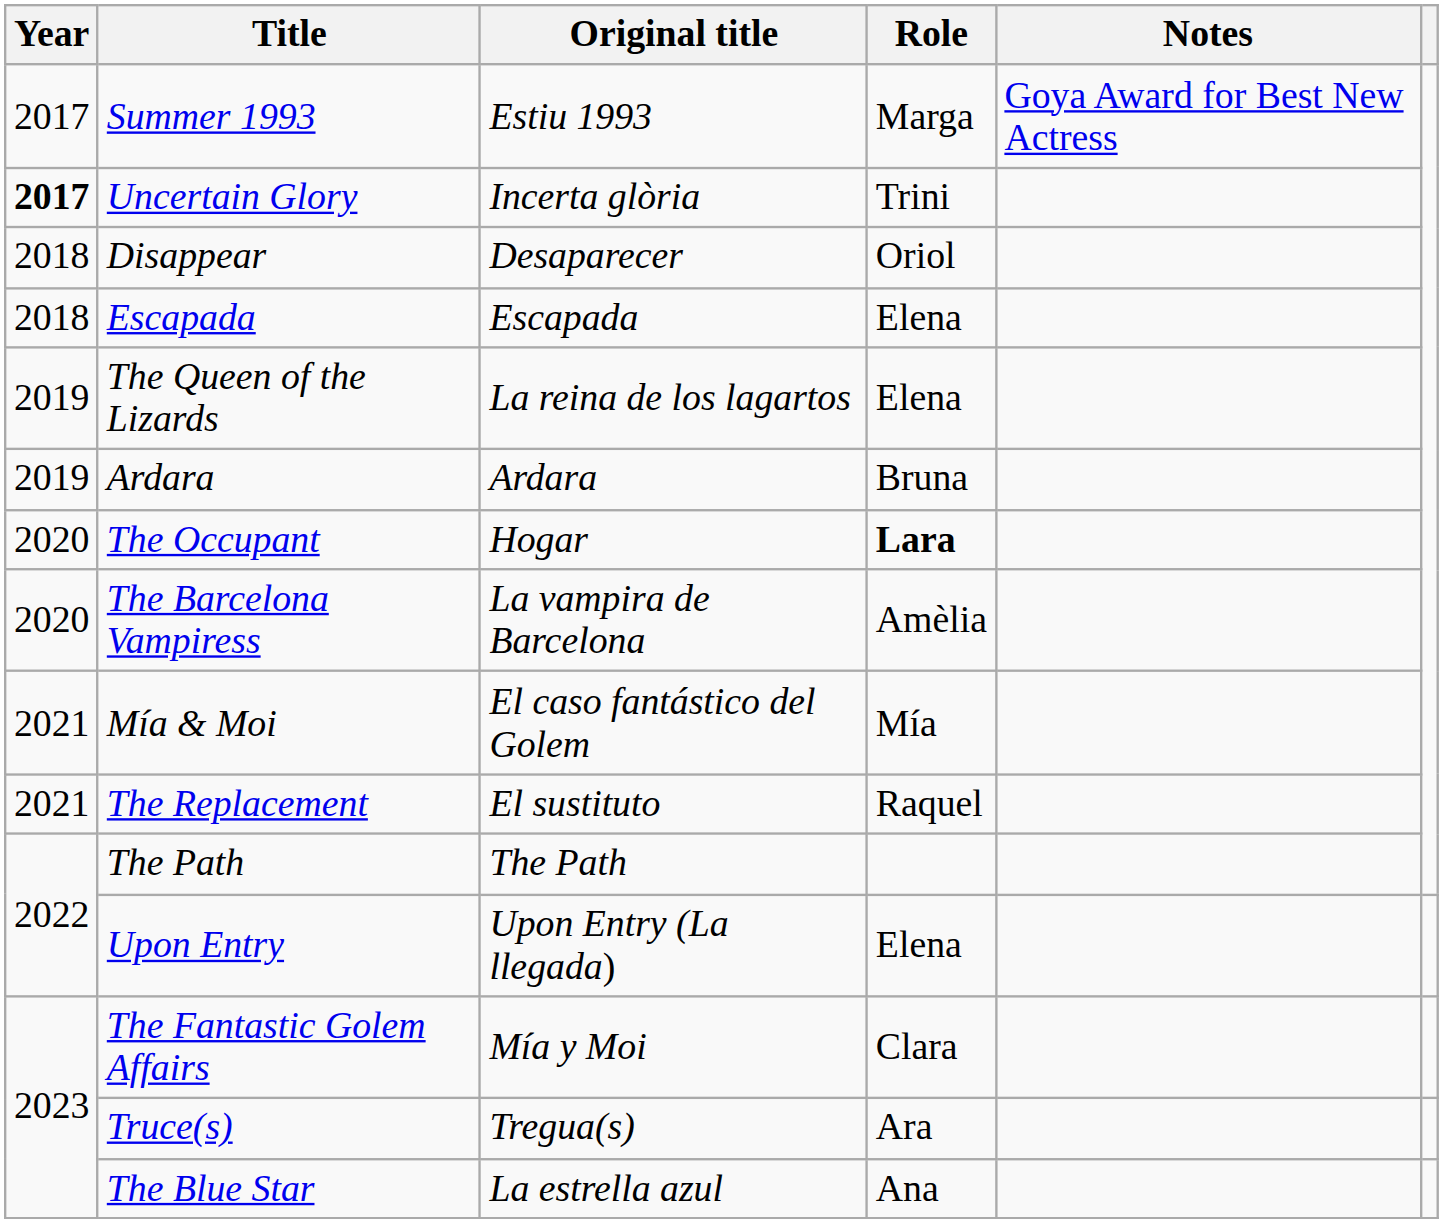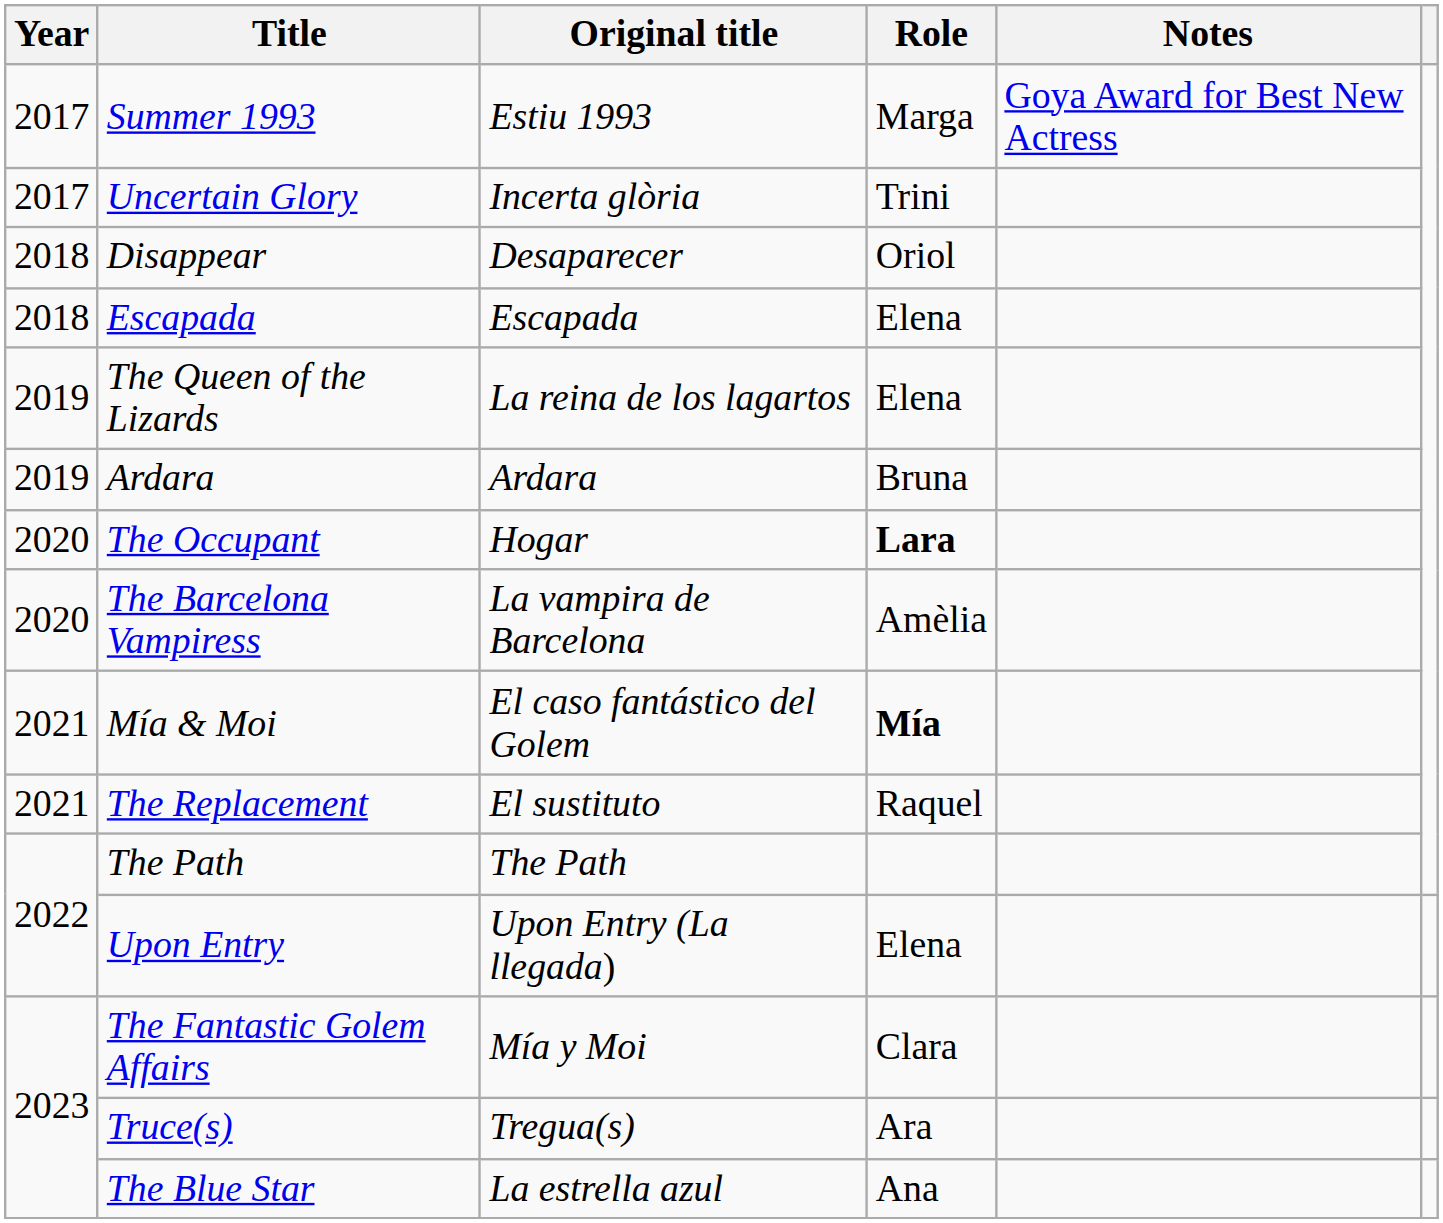Uncertain Glory | Year: bold -> normal
Mía & Moi | Role: normal -> bold
